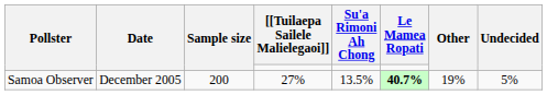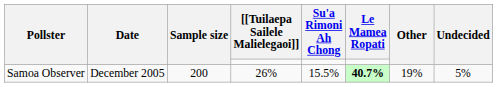Samoa Observer | [[Tuilaepa Sailele Malielegaoi]]: 27% -> 26%
Samoa Observer | Su'a Rimoni Ah Chong: 13.5% -> 15.5%
